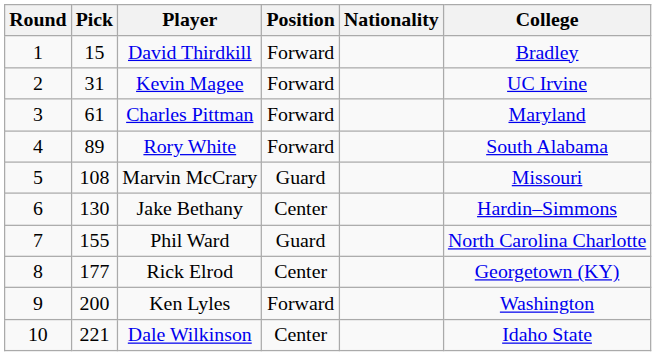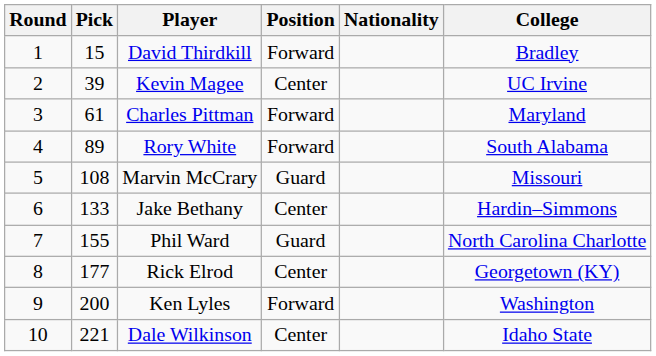Kevin Magee | Pick: 31 -> 39
Kevin Magee | Position: Forward -> Center
Jake Bethany | Pick: 130 -> 133
